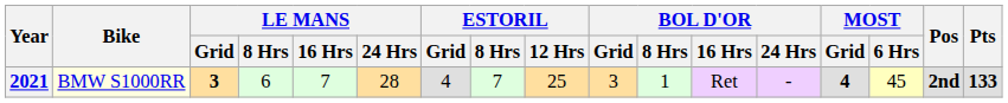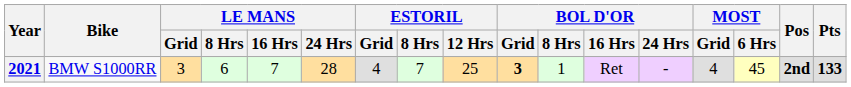2021 | Bike: lightyellow background -> no background
2021 | LE MANS / Grid: bold -> normal
2021 | BOL D'OR / Grid: normal -> bold
2021 | MOST / Grid: bold -> normal
